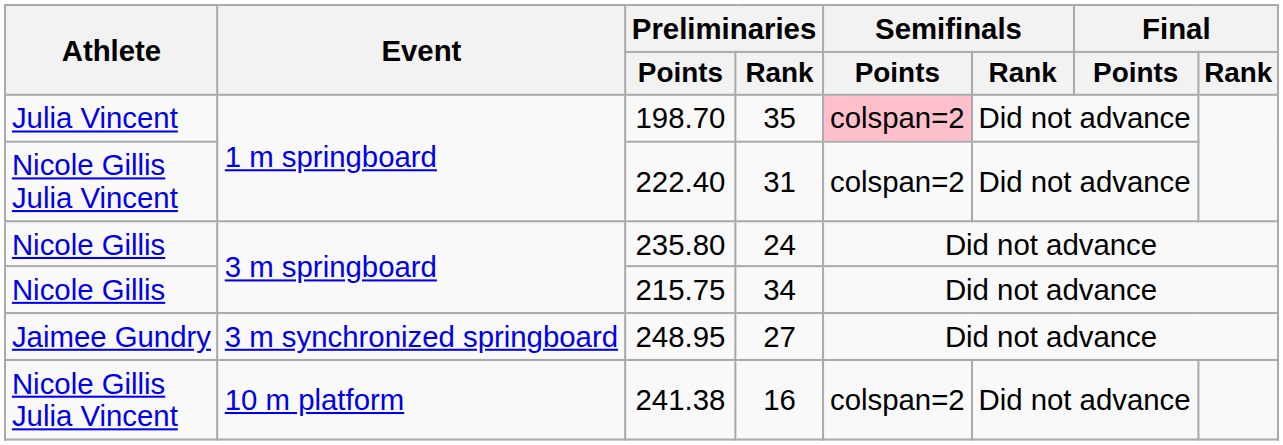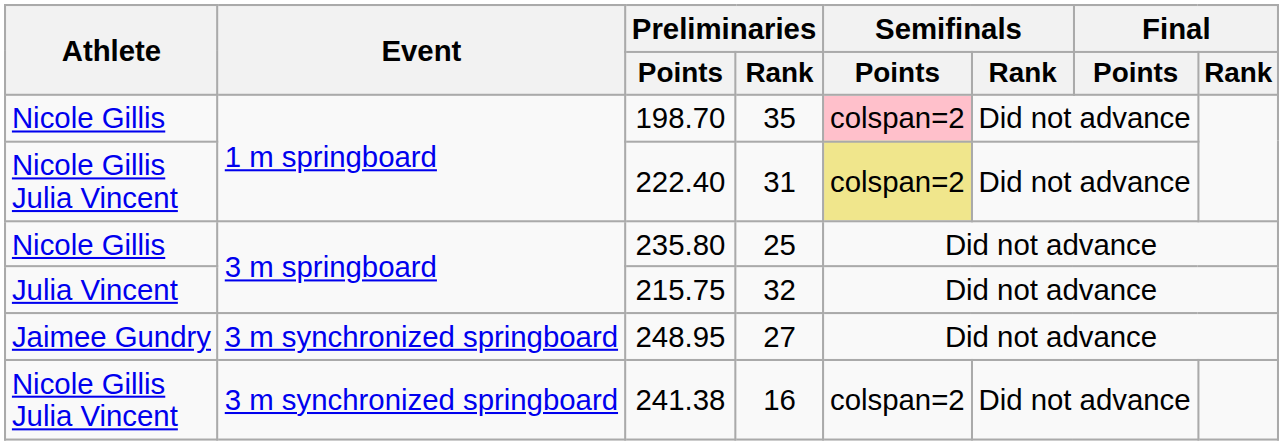198.70 | Athlete: Julia Vincent -> Nicole Gillis
222.40 | Semifinals / Points: no background -> khaki background
235.80 | Preliminaries / Rank: 24 -> 25
215.75 | Athlete: Nicole Gillis -> Julia Vincent
215.75 | Preliminaries / Rank: 34 -> 32
241.38 | Event: 10 m platform -> 3 m synchronized springboard
